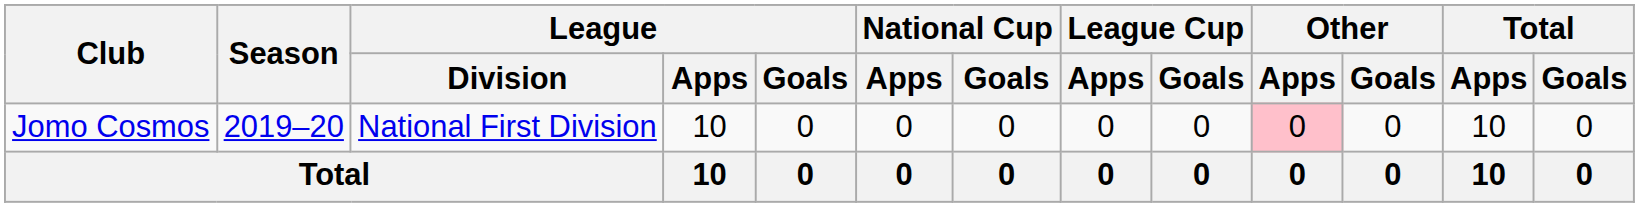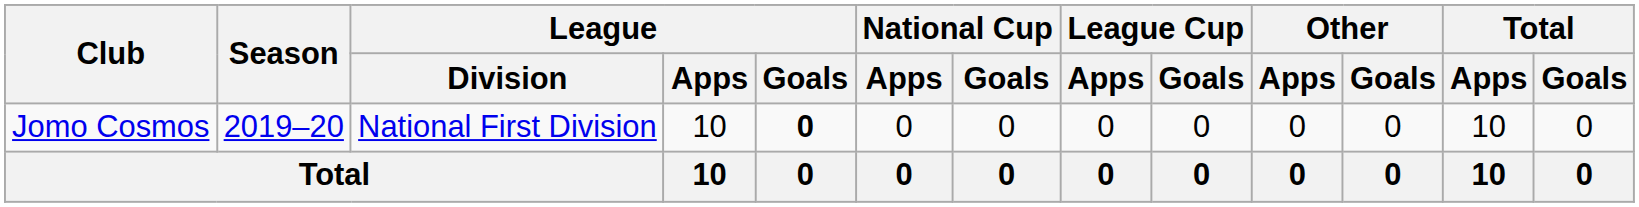Jomo Cosmos | League / Goals: normal -> bold
Jomo Cosmos | Other / Apps: pink background -> no background
